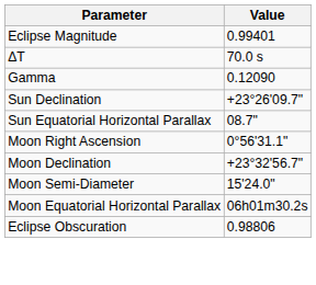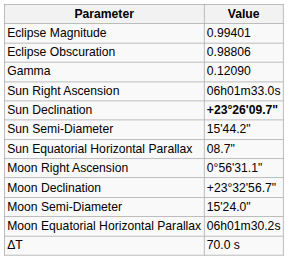rows swapped: Eclipse Obscuration <-> ΔT
+ row: Sun Right Ascension | 06h01m33.0s
Sun Declination | Value: normal -> bold
+ row: Sun Semi-Diameter | 15'44.2"
